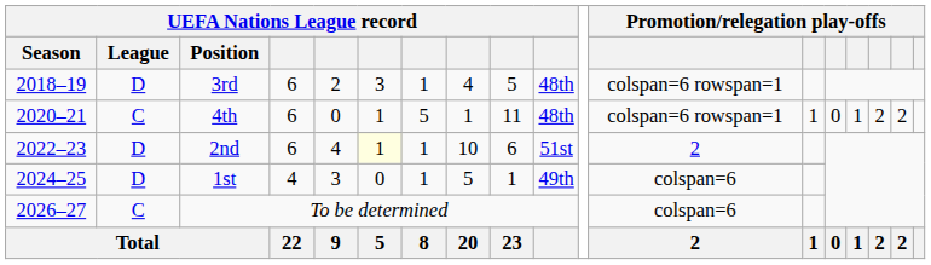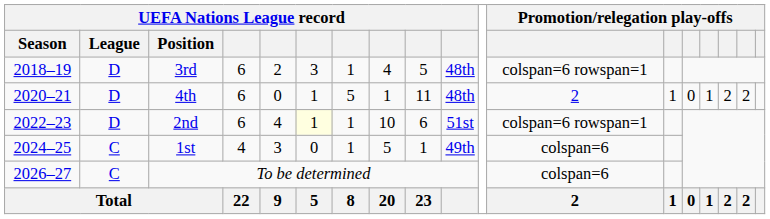4th | UEFA Nations League record / League: C -> D
4th | column 12: colspan=6 rowspan=1 -> 2
2nd | column 12: 2 -> colspan=6 rowspan=1
1st | UEFA Nations League record / League: D -> C
